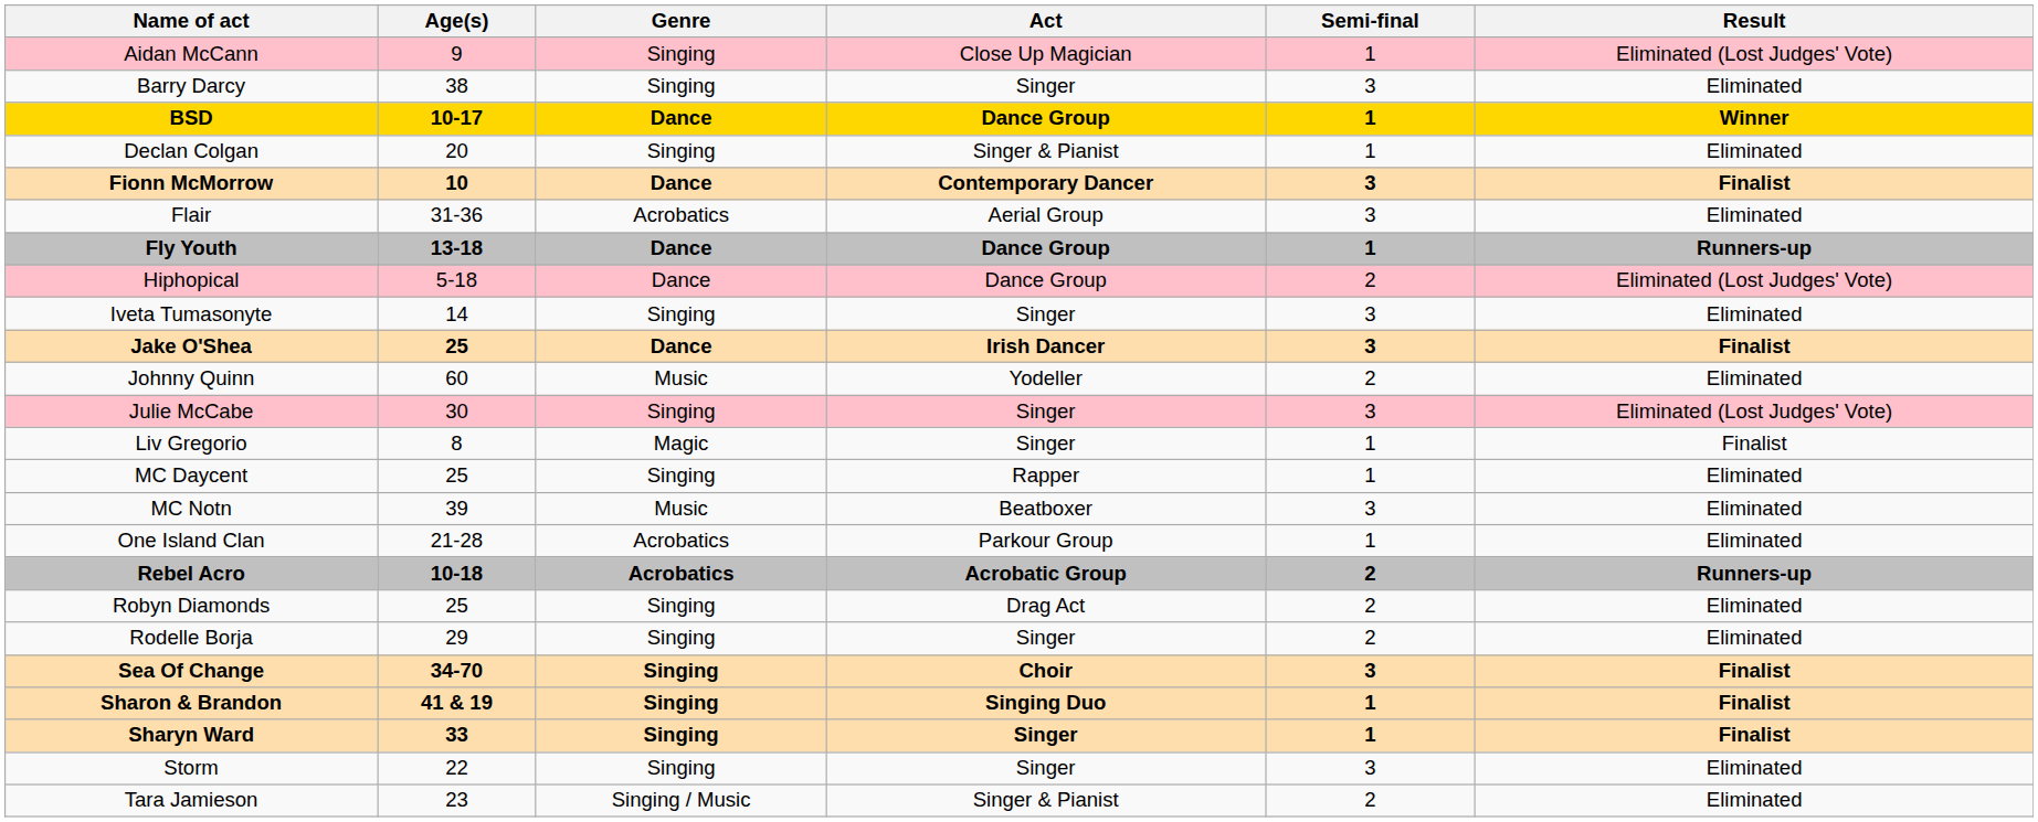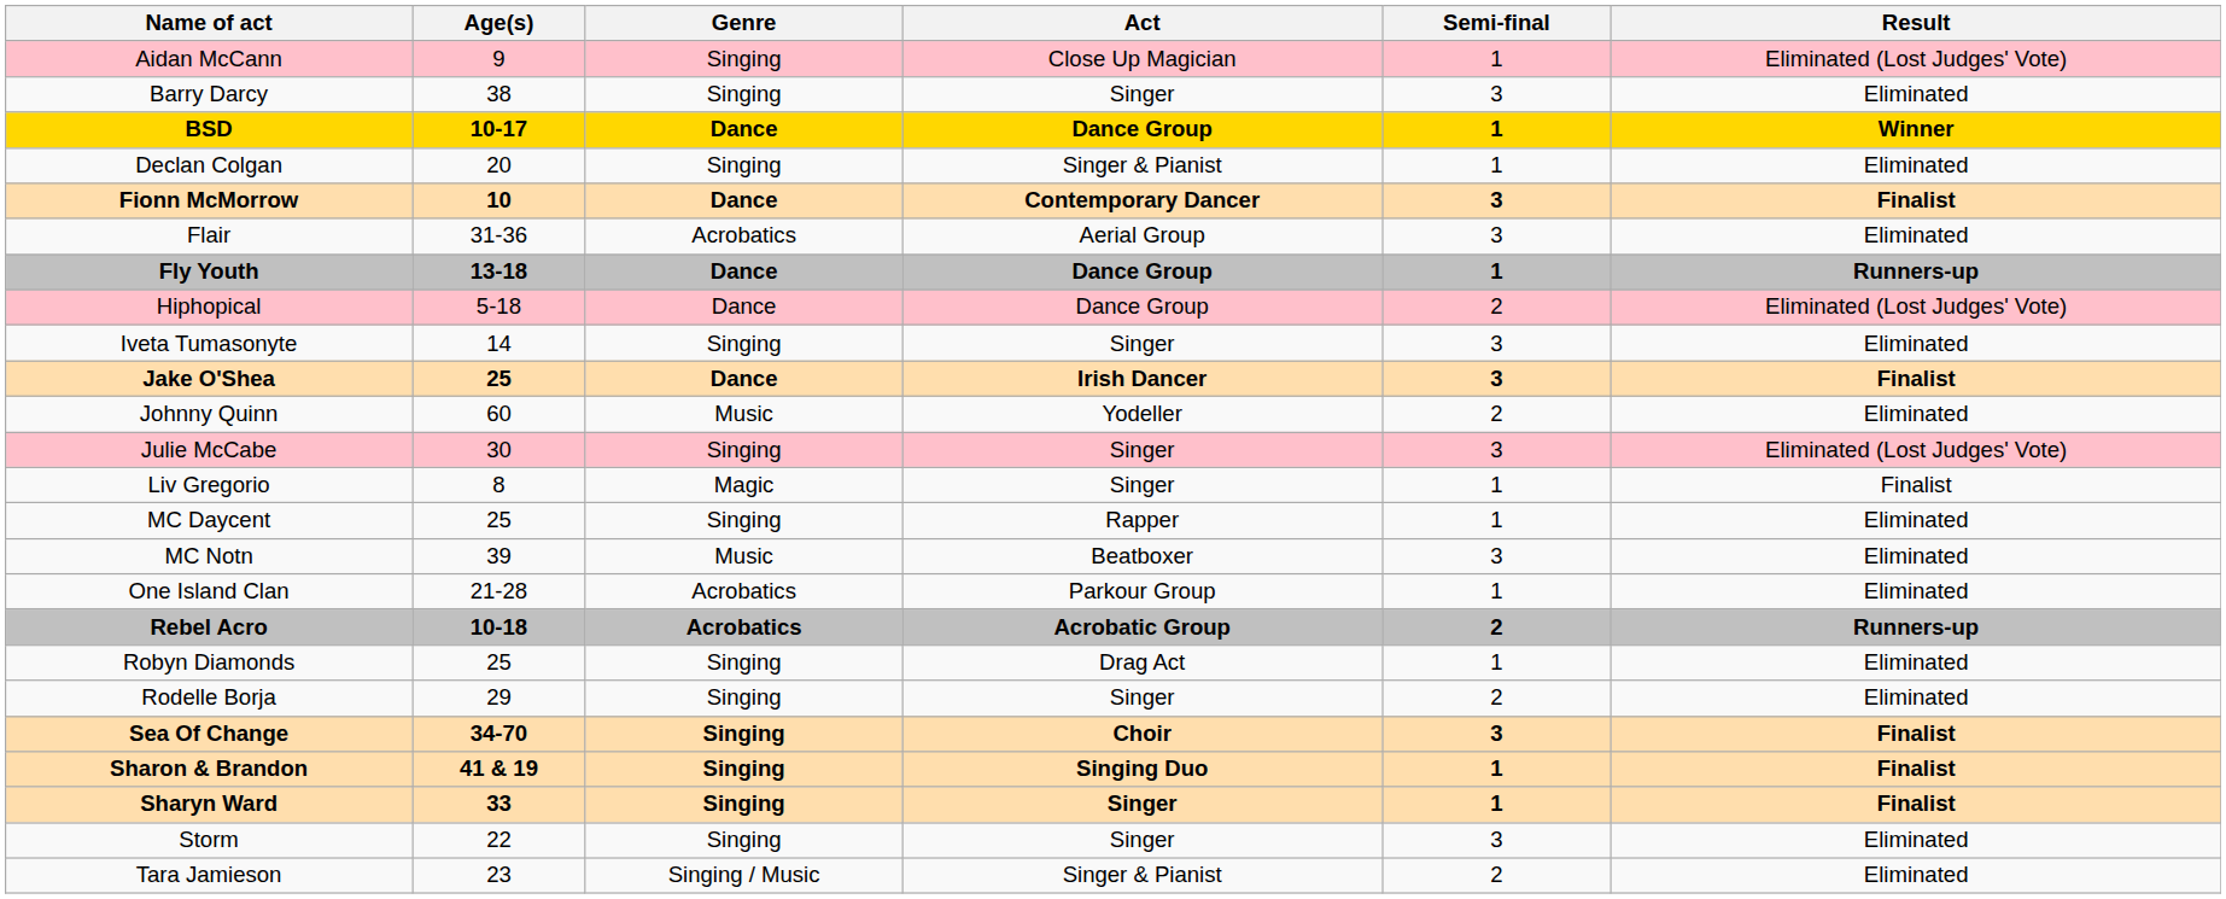Robyn Diamonds | Semi-final: 2 -> 1
